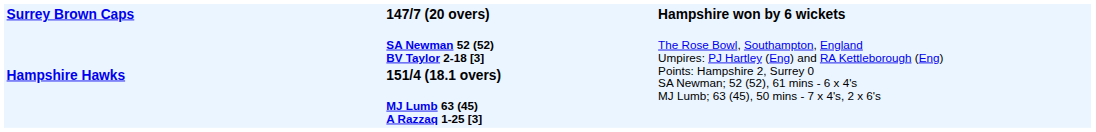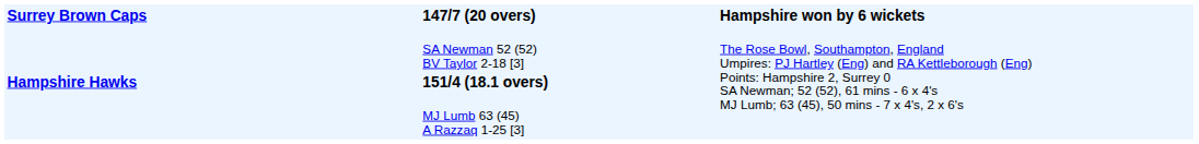SA Newman 52 (52) BV Taylor 2-18 [3] | 147/7 (20 overs): bold -> normal
MJ Lumb 63 (45) A Razzaq 1-25 [3] | 147/7 (20 overs): bold -> normal
